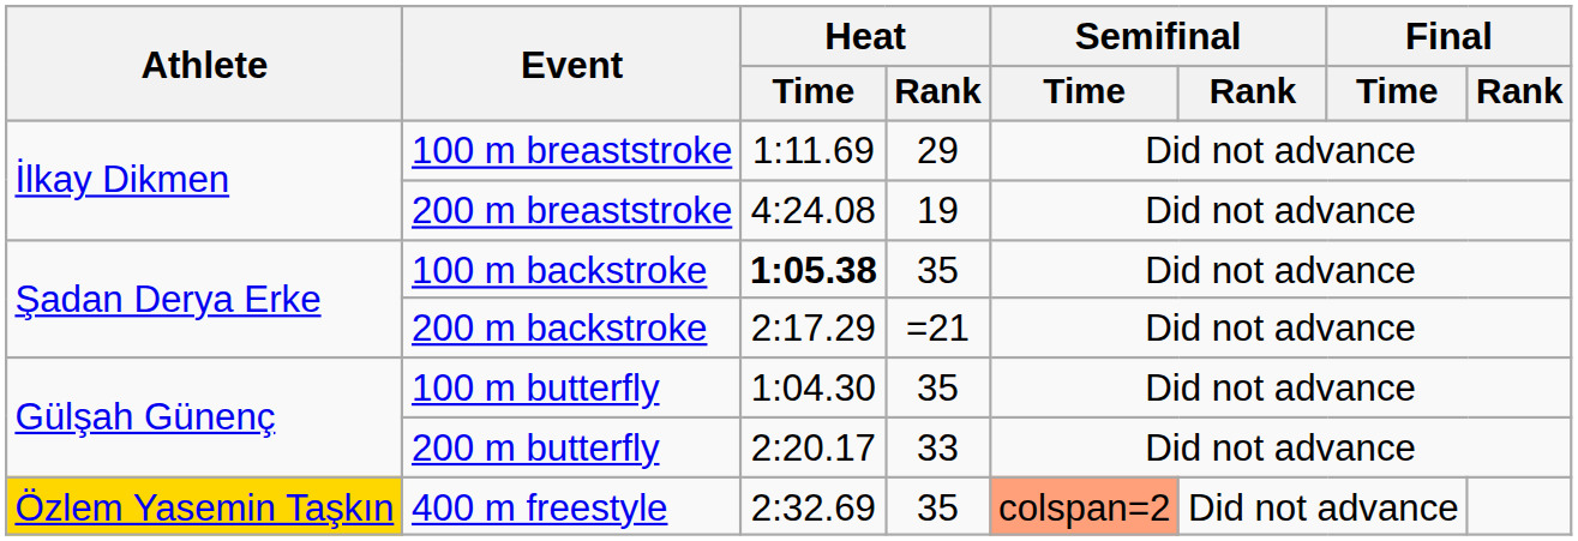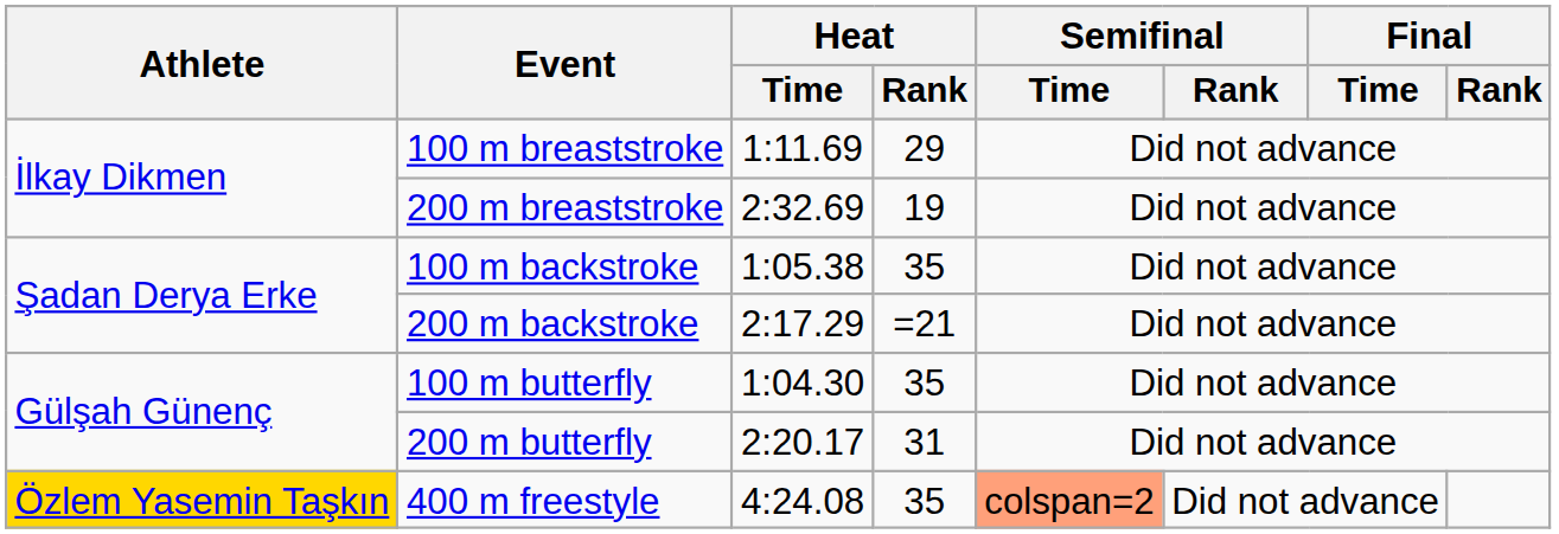200 m breaststroke | Heat / Time: 4:24.08 -> 2:32.69
100 m backstroke | Heat / Time: bold -> normal
200 m butterfly | Heat / Rank: 33 -> 31
400 m freestyle | Heat / Time: 2:32.69 -> 4:24.08
